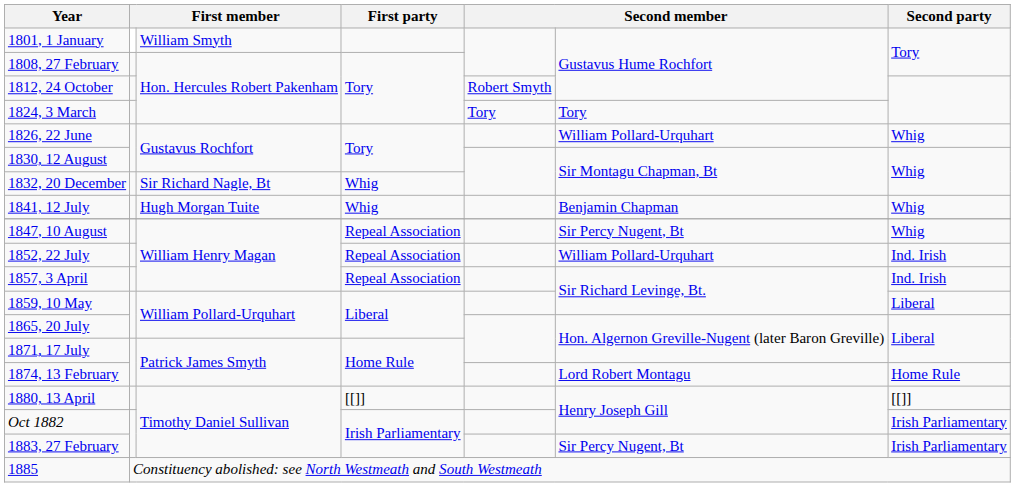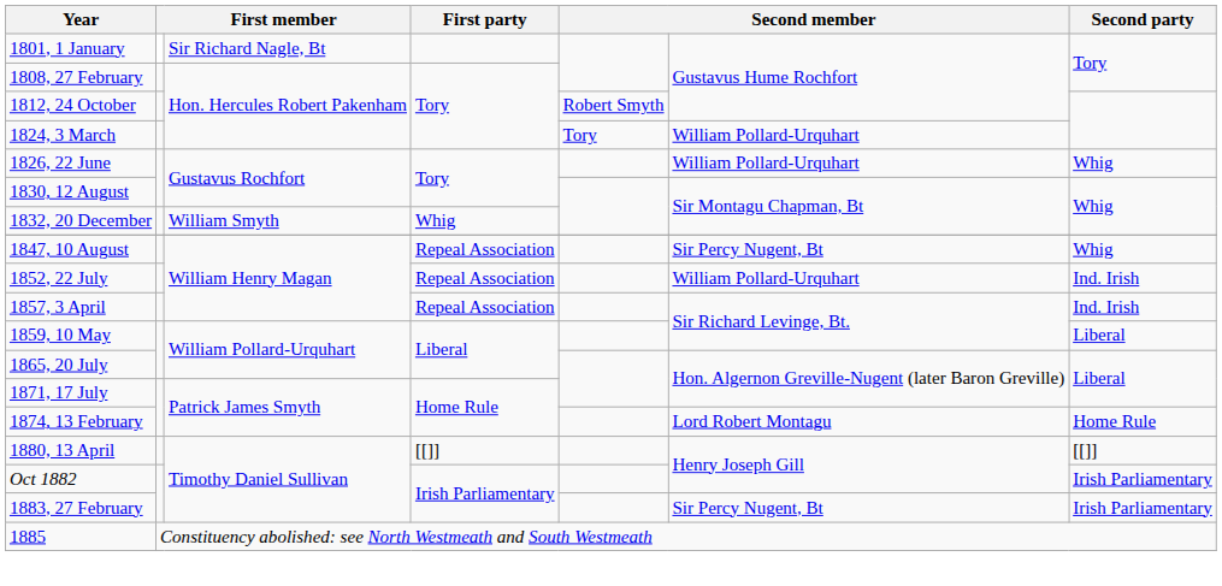1801, 1 January | column 3: William Smyth -> Sir Richard Nagle, Bt
1824, 3 March | column 6: Tory -> William Pollard-Urquhart
1832, 20 December | column 3: Sir Richard Nagle, Bt -> William Smyth
- row: 1841, 12 July | Hugh Morgan Tuite | Whig | Benjamin Chapman | Whig
